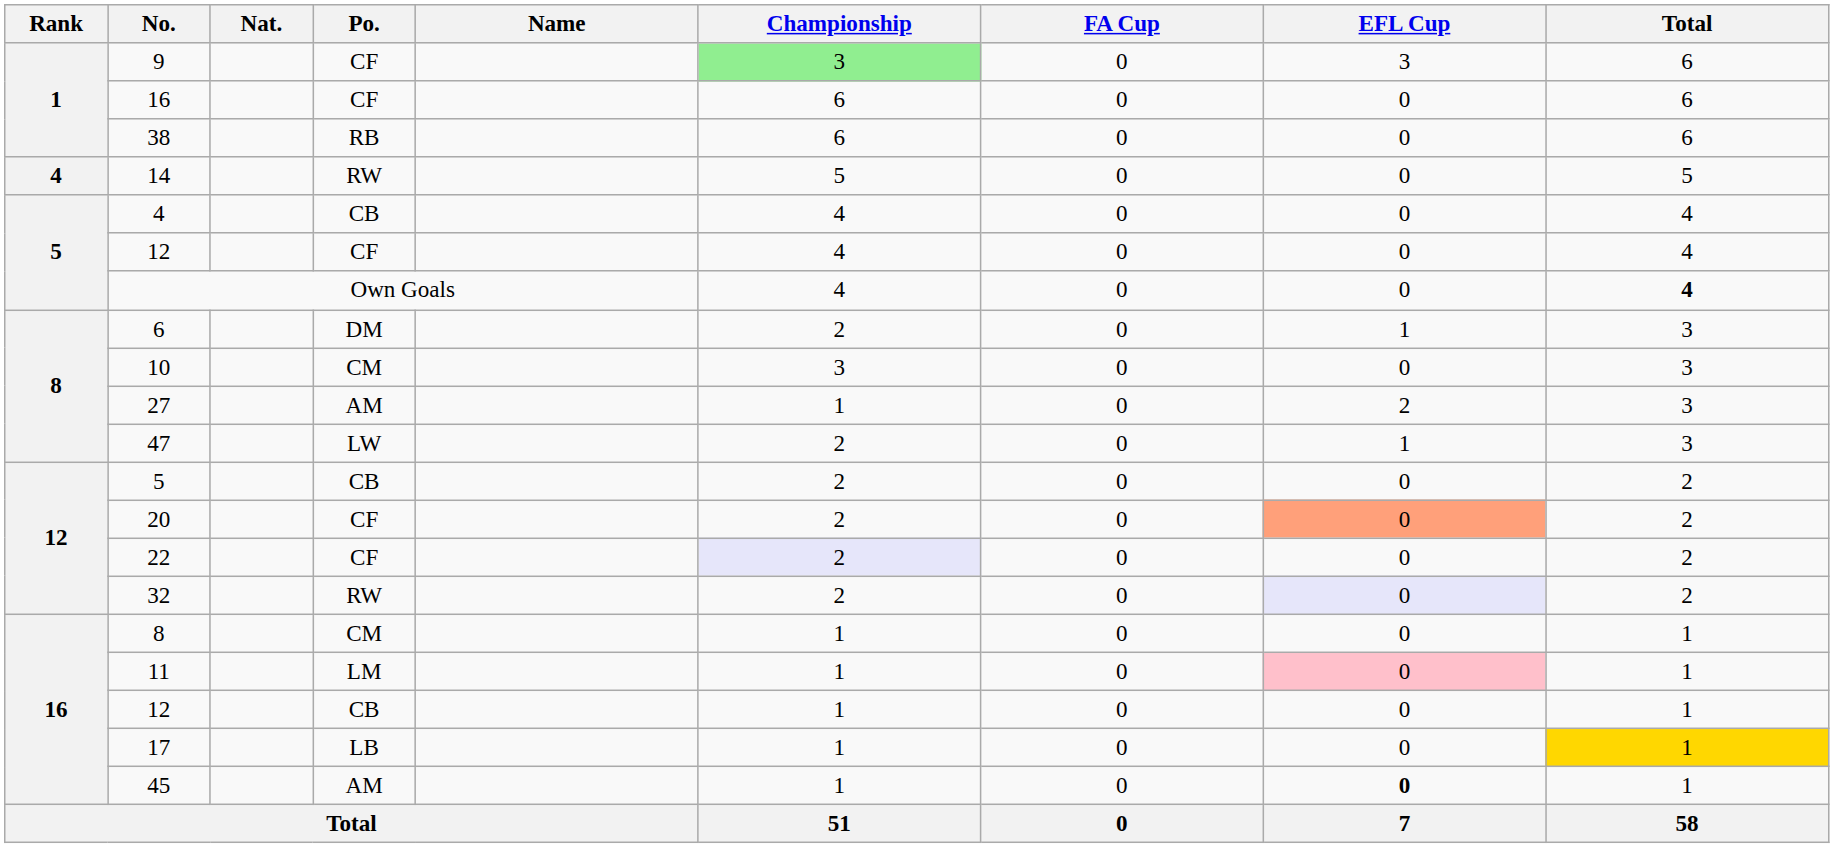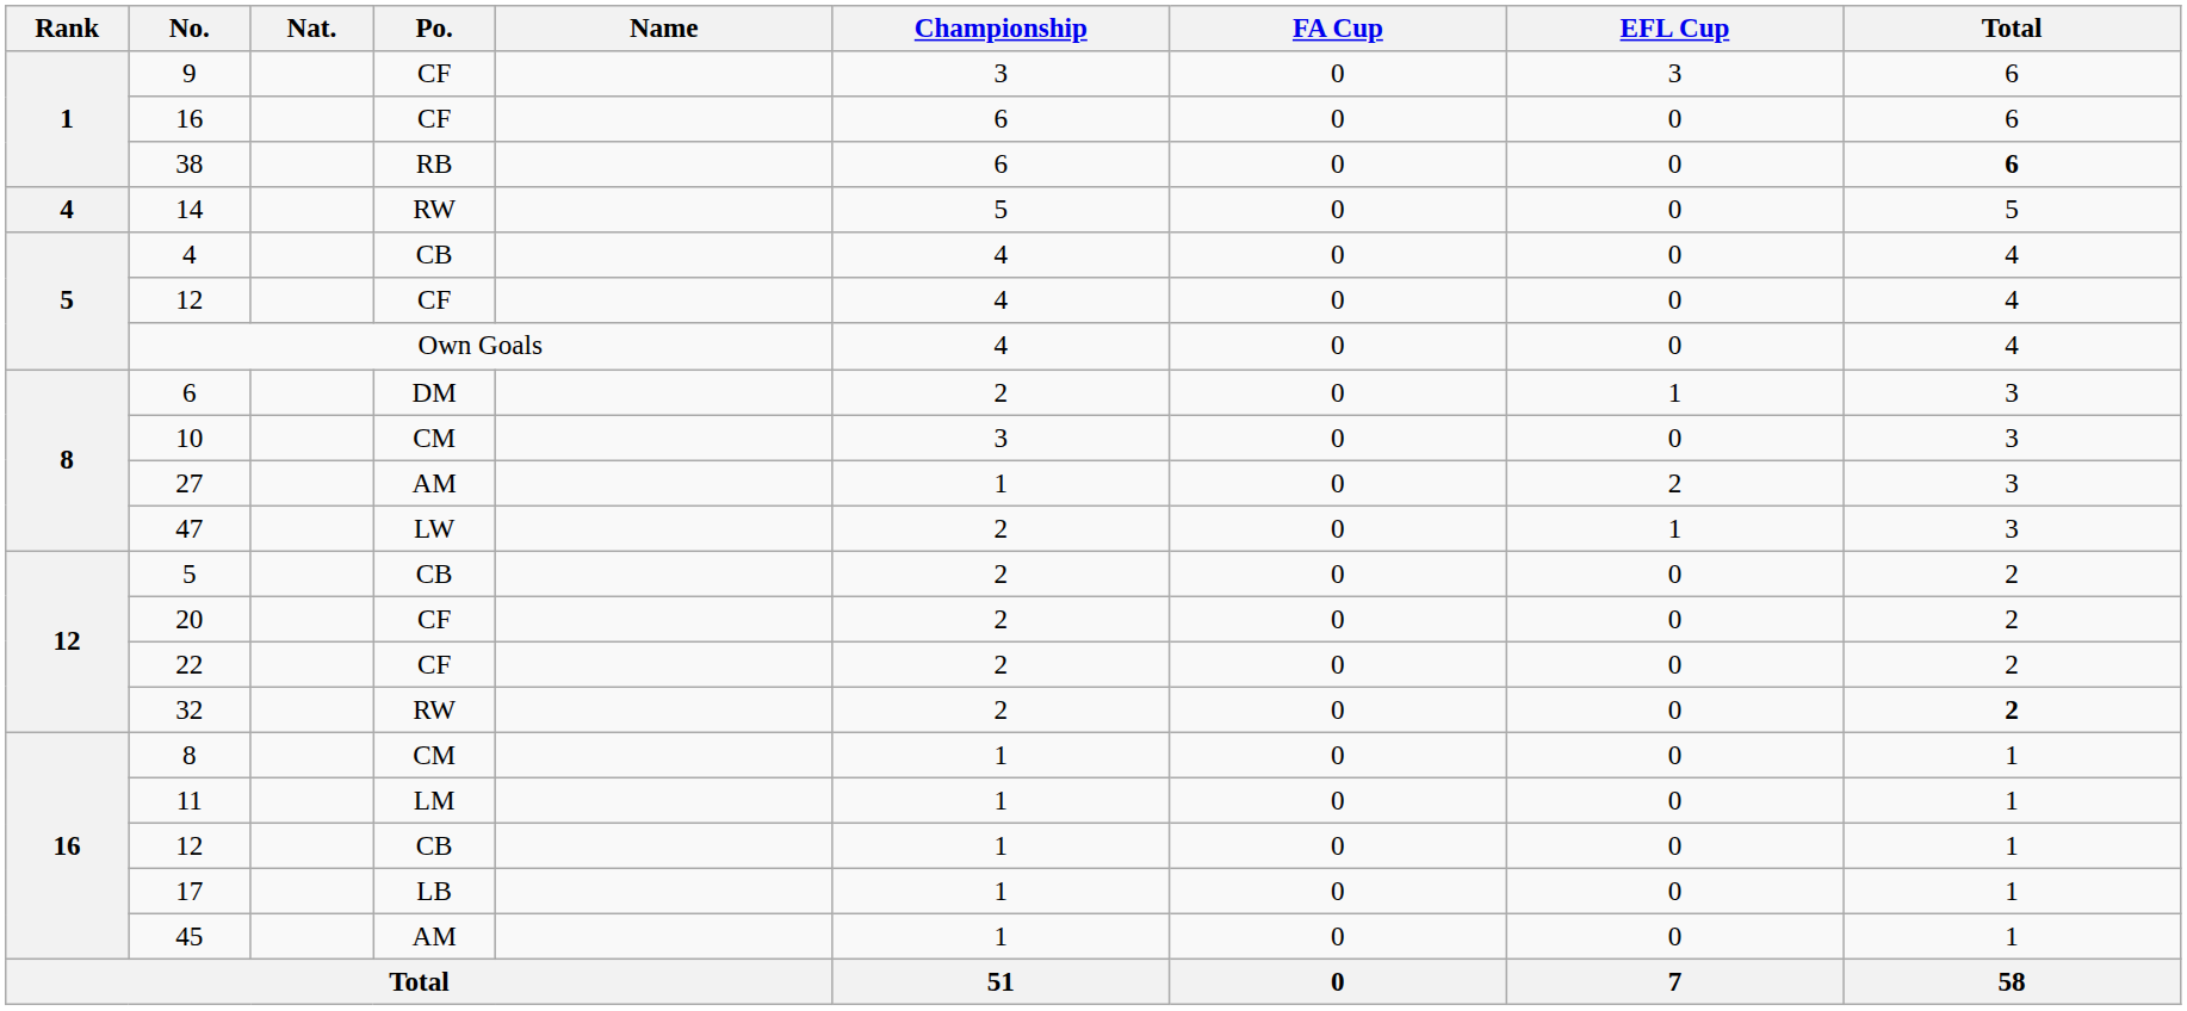9 | Championship: lightgreen background -> no background
38 | Total: normal -> bold
Own Goals | Total: bold -> normal
20 | EFL Cup: lightsalmon background -> no background
22 | Championship: lavender background -> no background
32 | EFL Cup: lavender background -> no background
32 | Total: normal -> bold
11 | EFL Cup: pink background -> no background
17 | Total: gold background -> no background
45 | EFL Cup: bold -> normal
